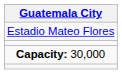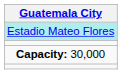row 2 | column 1: no background -> paleturquoise background
